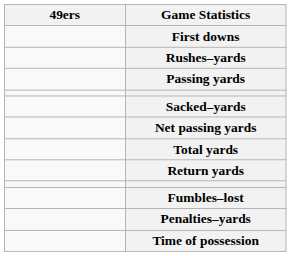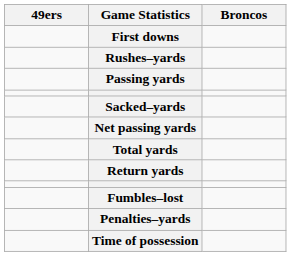+ column: Broncos
